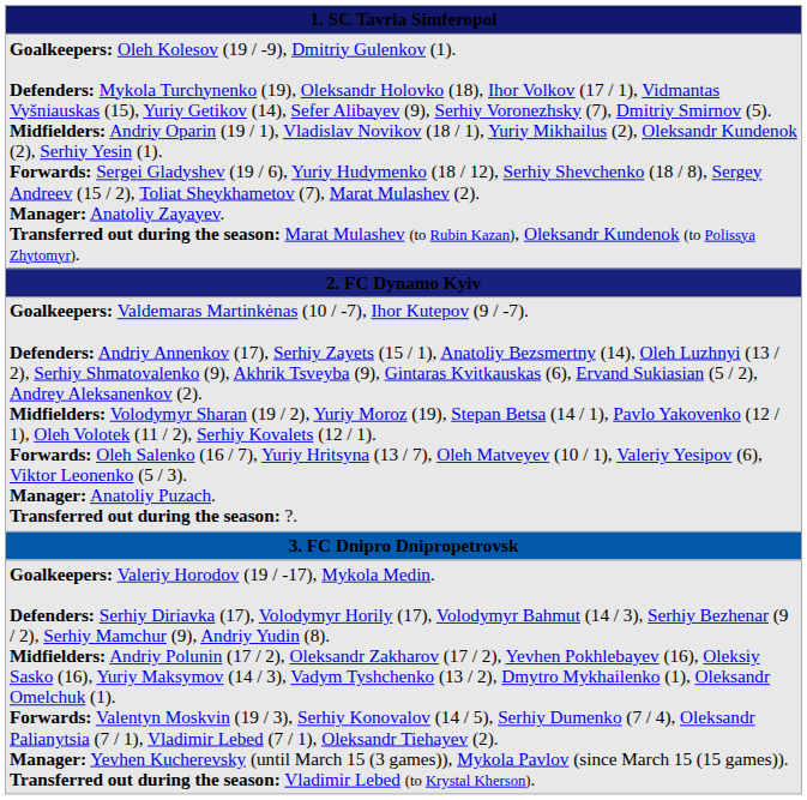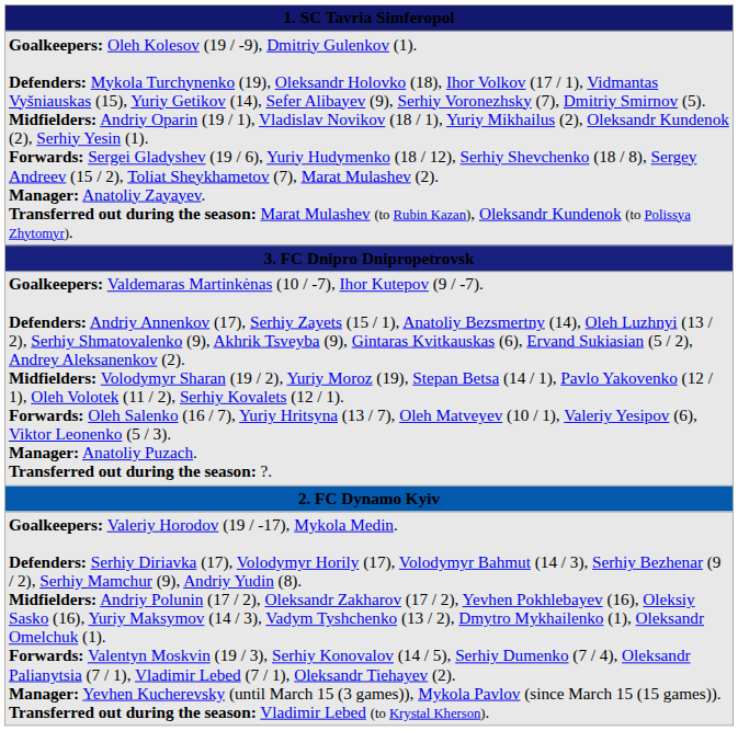row 3 | column 1: 2. FC Dynamo Kyiv -> 3. FC Dnipro Dnipropetrovsk
row 5 | column 1: 3. FC Dnipro Dnipropetrovsk -> 2. FC Dynamo Kyiv
